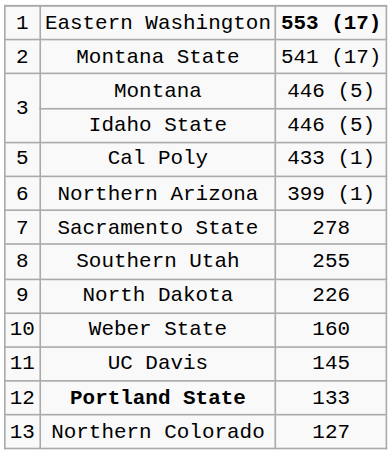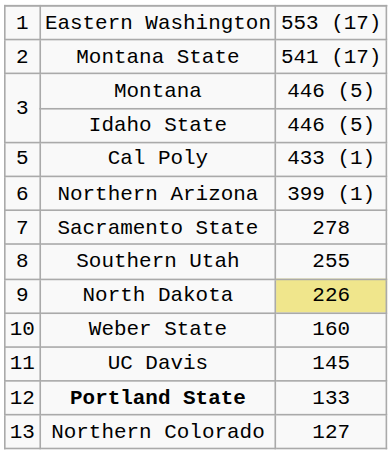Eastern Washington | column 3: bold -> normal
North Dakota | column 3: no background -> khaki background
